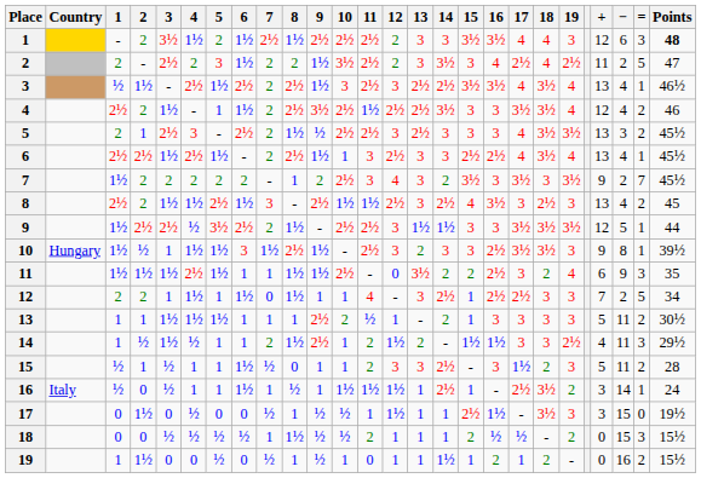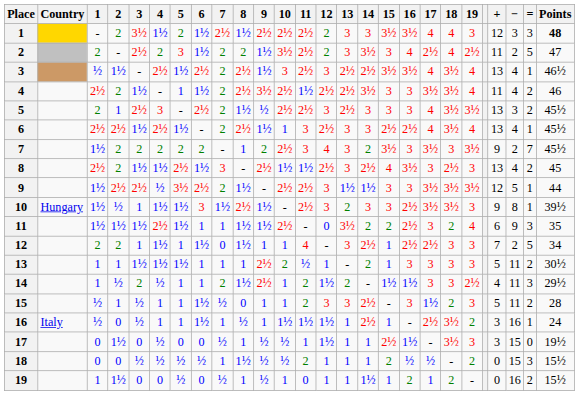row 2 | −: 6 -> 3
row 5 | +: 12 -> 11
row 15 | 3: 1½ -> 2
row 17 | −: 14 -> 16
